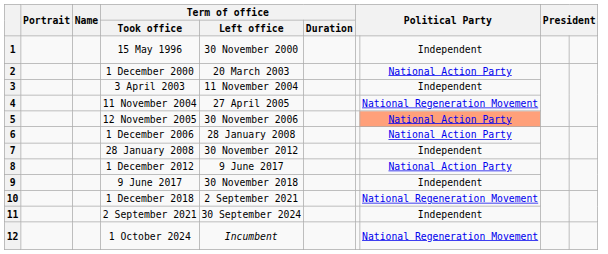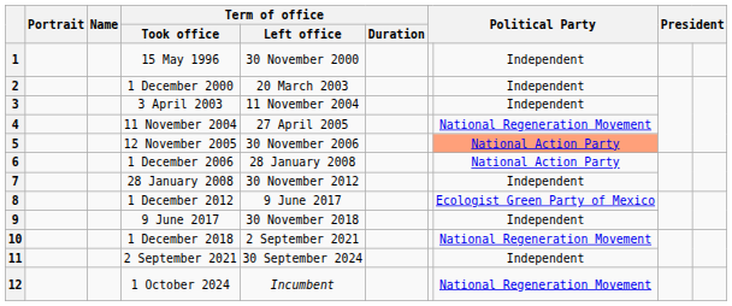2 | column 8: National Action Party -> Independent
8 | column 8: National Action Party -> Ecologist Green Party of Mexico
